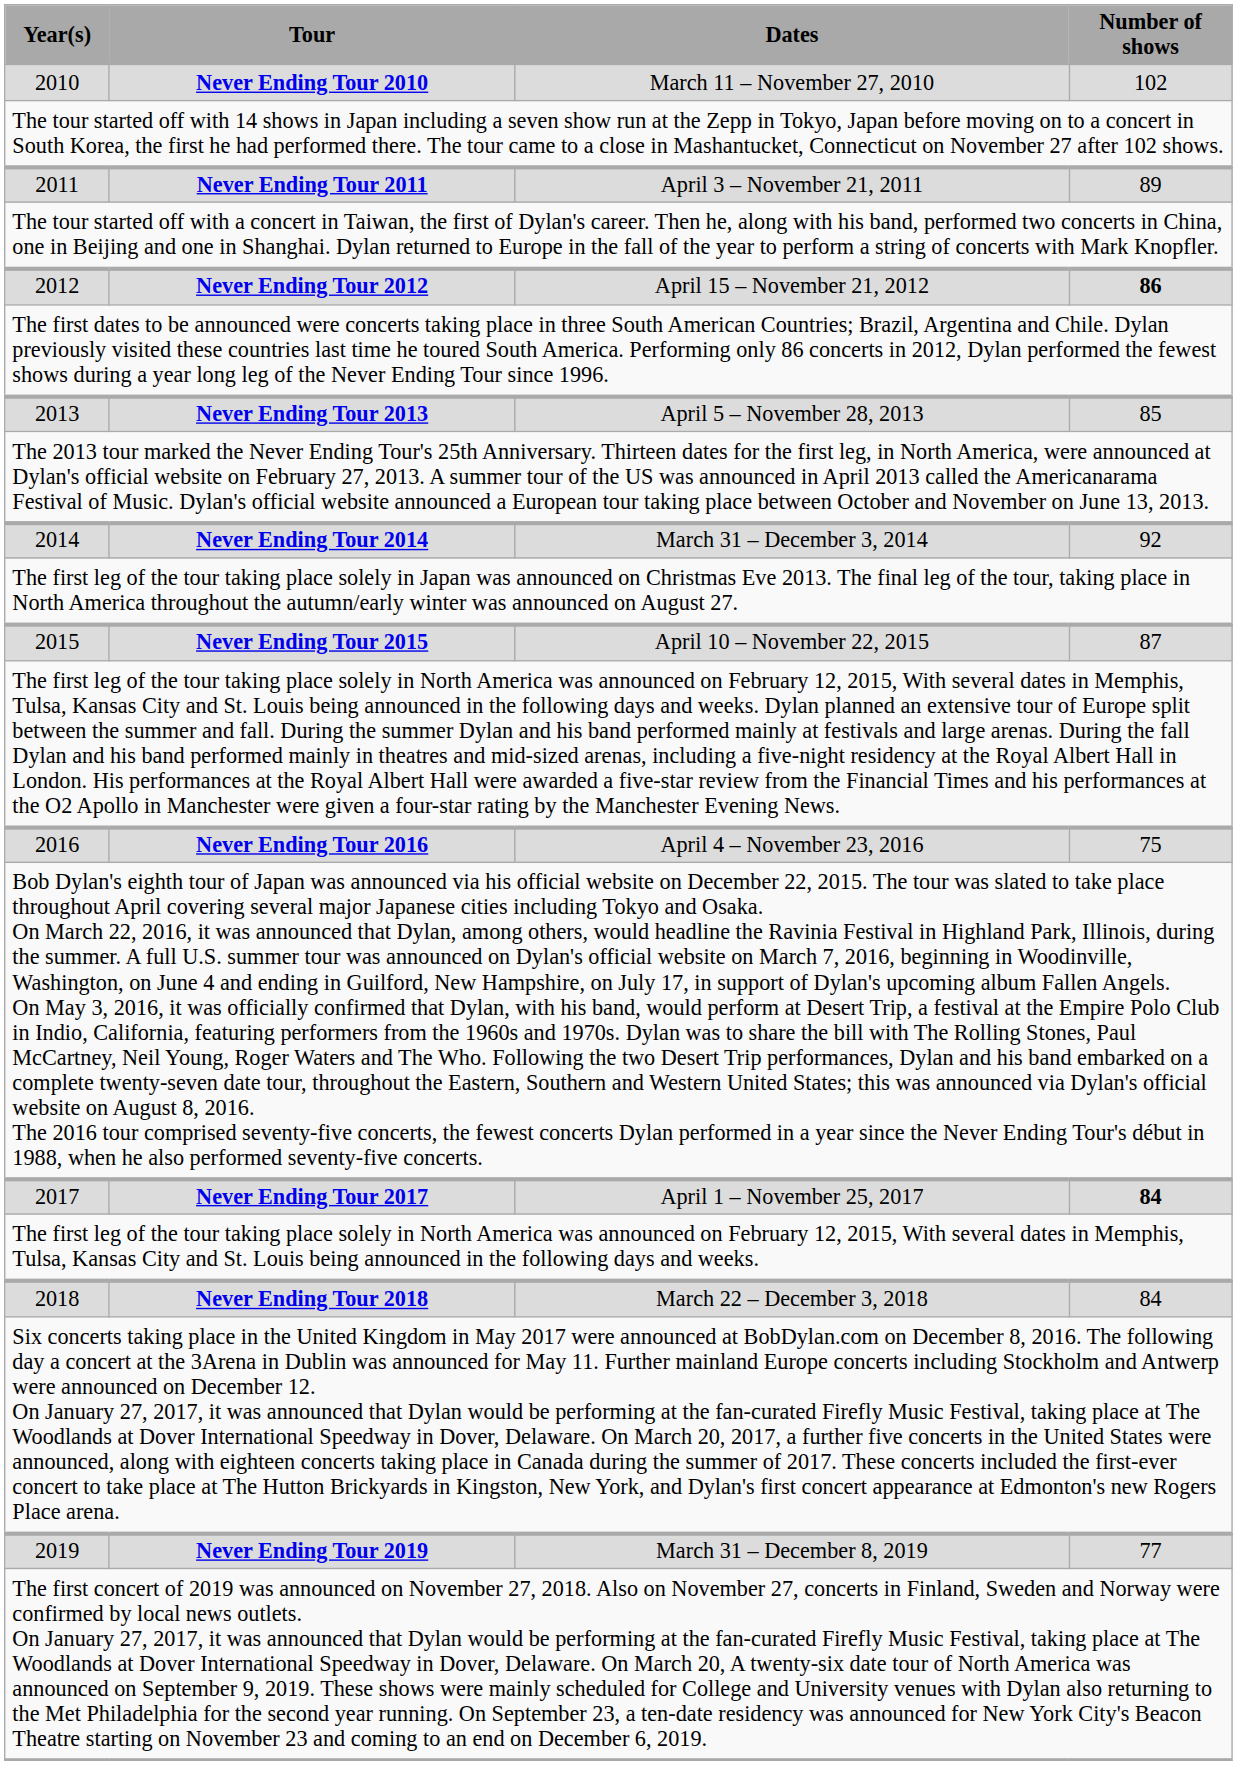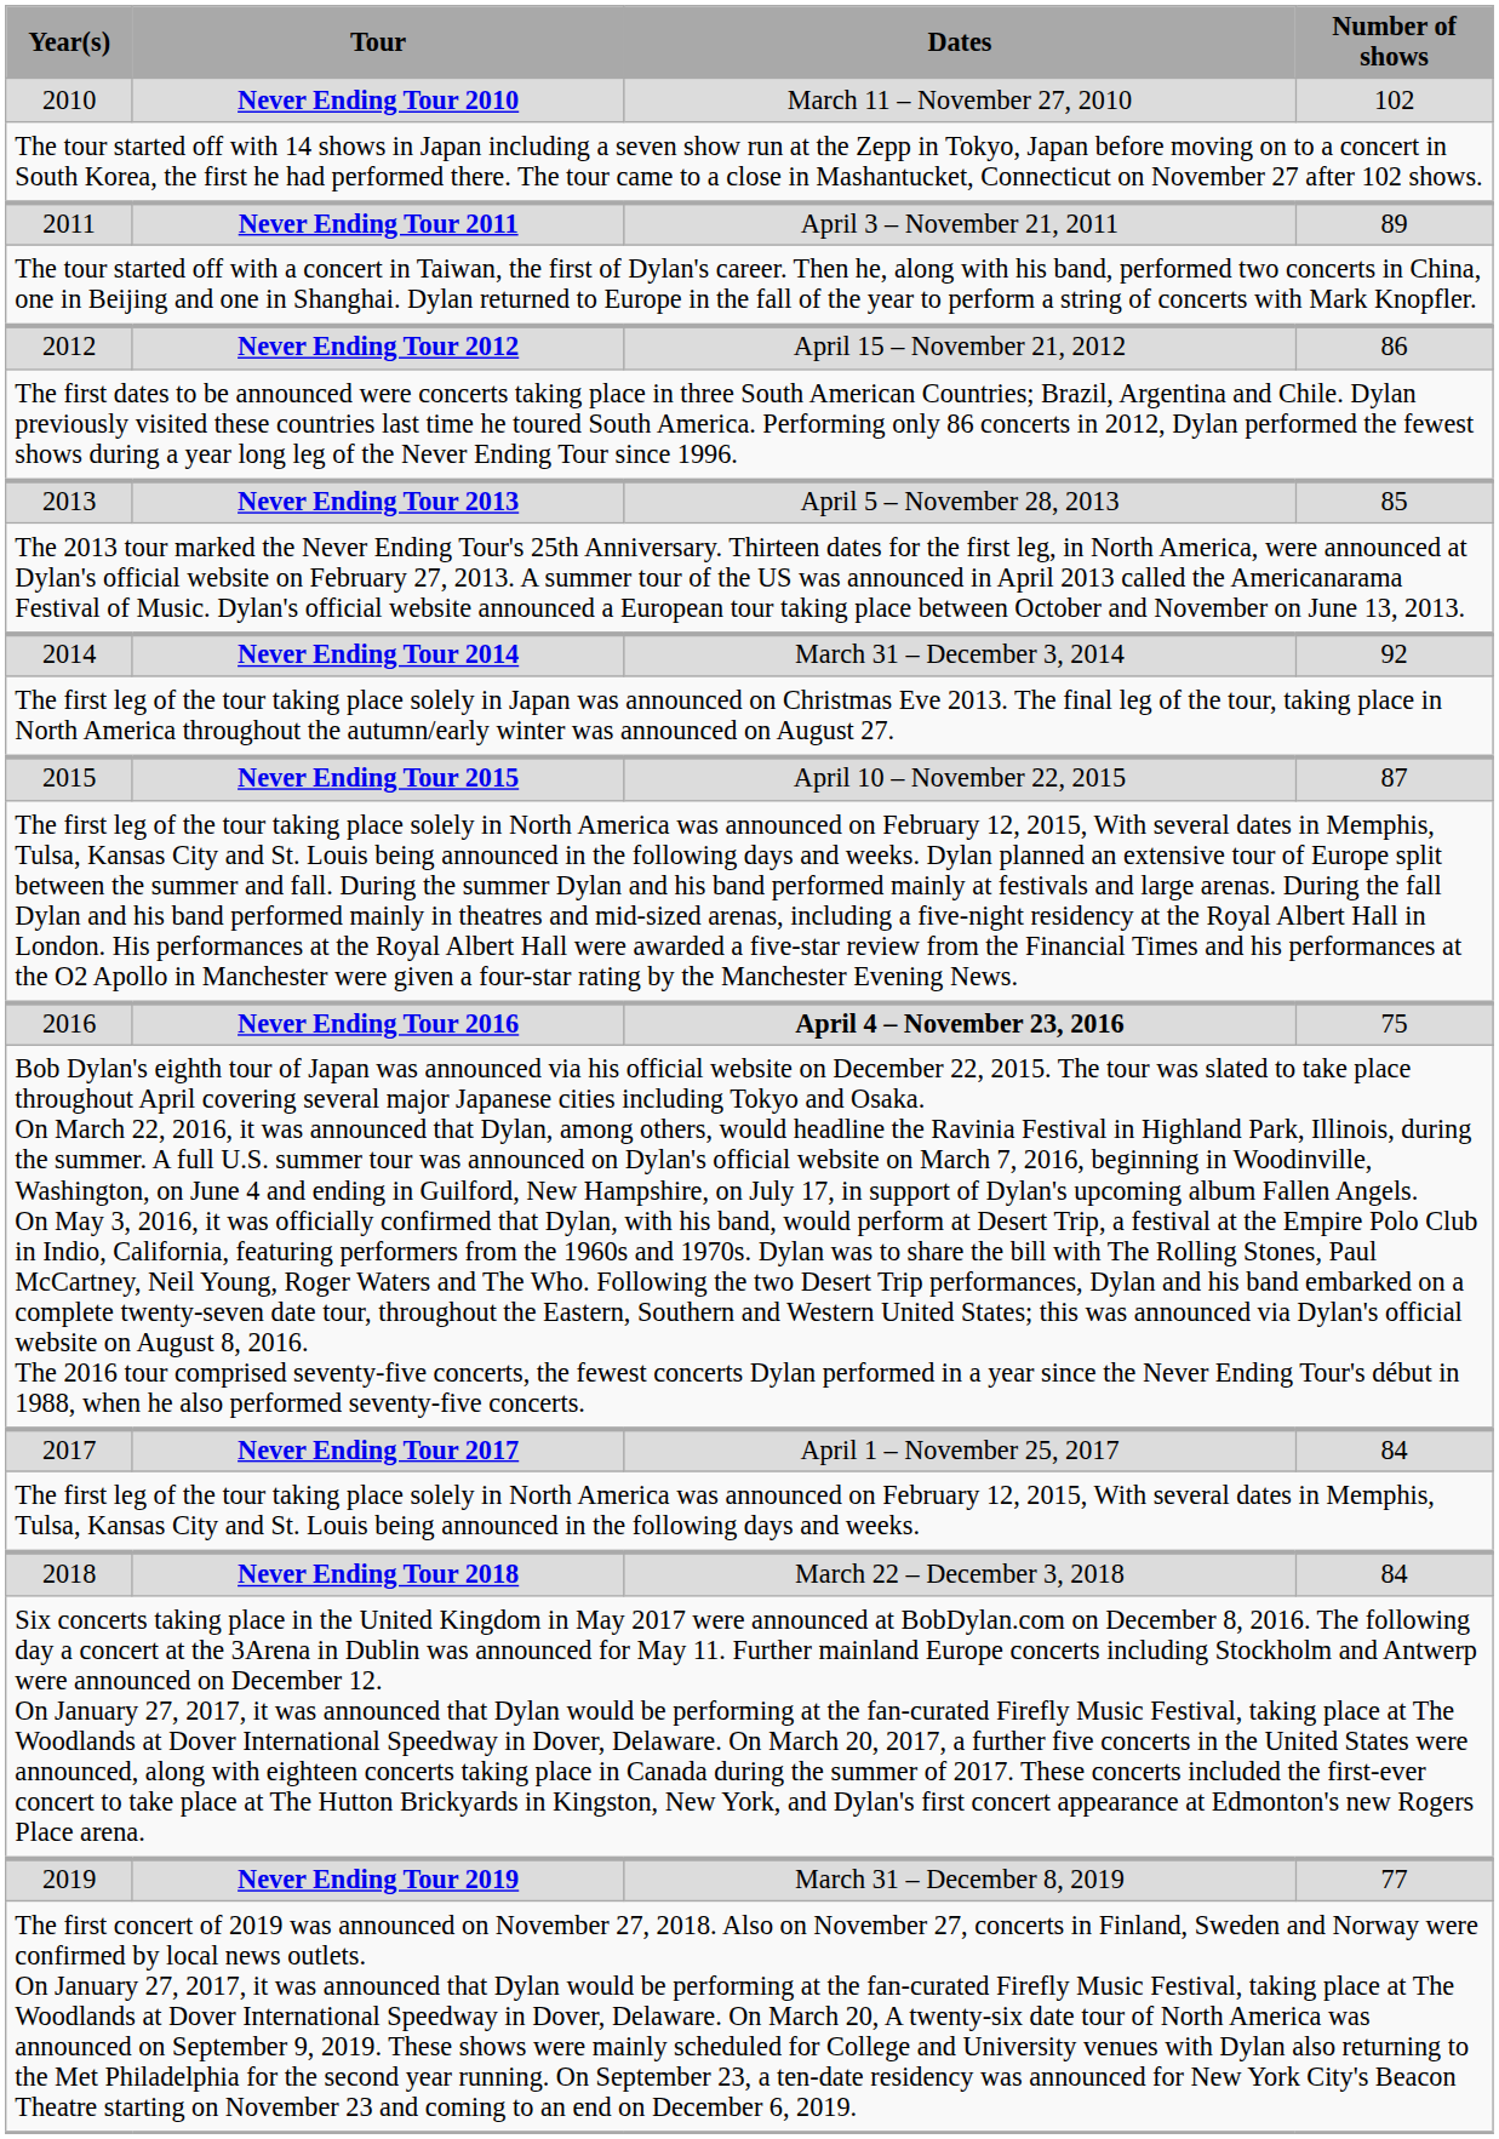2012 | Number of shows: bold -> normal
2016 | Dates: normal -> bold
2017 | Number of shows: bold -> normal
